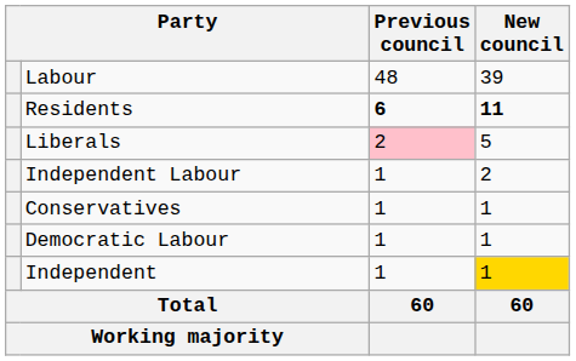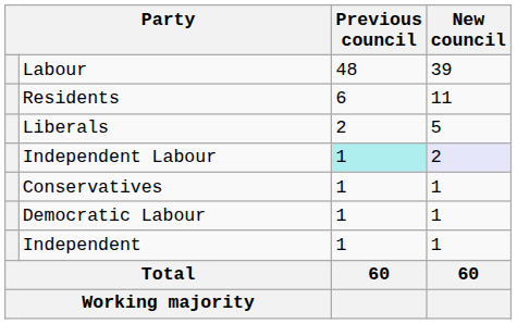Residents | Previous council: bold -> normal
Residents | New council: bold -> normal
Liberals | Previous council: pink background -> no background
Independent Labour | Previous council: no background -> paleturquoise background
Independent Labour | New council: no background -> lavender background
Independent | New council: gold background -> no background
